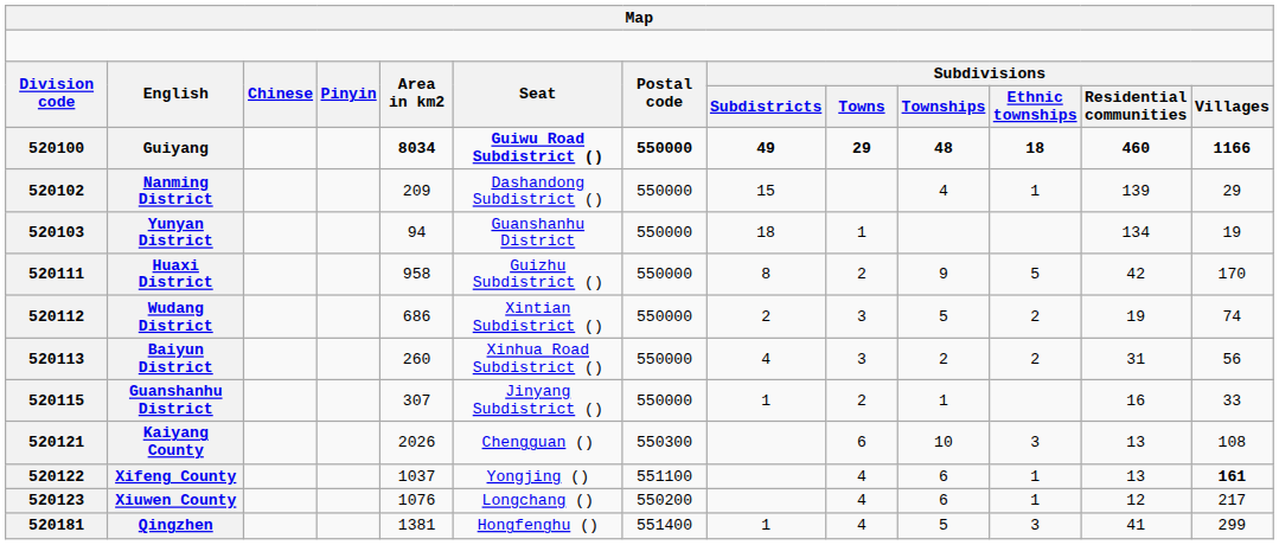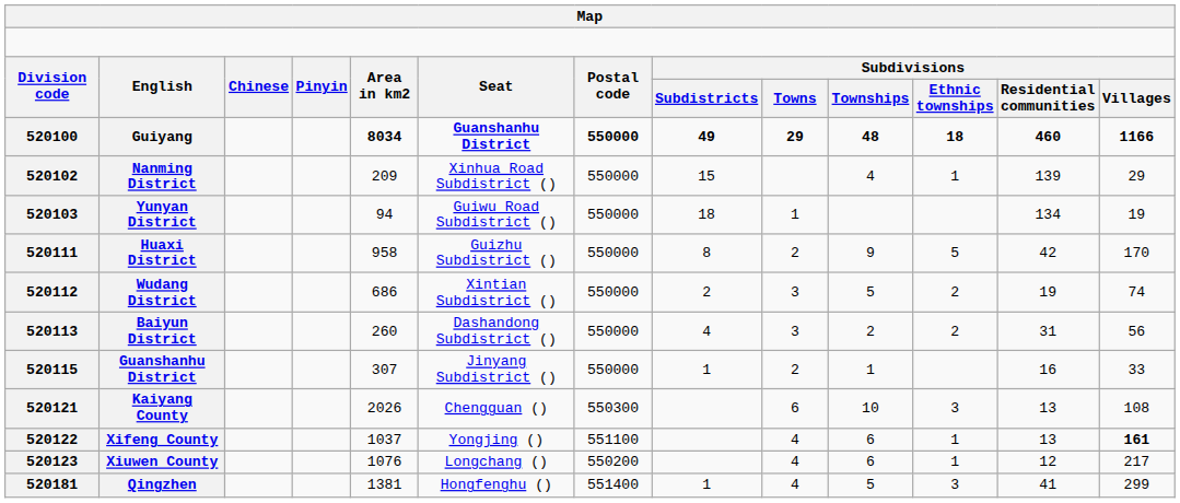Guiyang | column 6: Guiwu Road Subdistrict () -> Guanshanhu District
Nanming District | column 6: Dashandong Subdistrict () -> Xinhua Road Subdistrict ()
Yunyan District | column 6: Guanshanhu District -> Guiwu Road Subdistrict ()
Baiyun District | column 6: Xinhua Road Subdistrict () -> Dashandong Subdistrict ()
